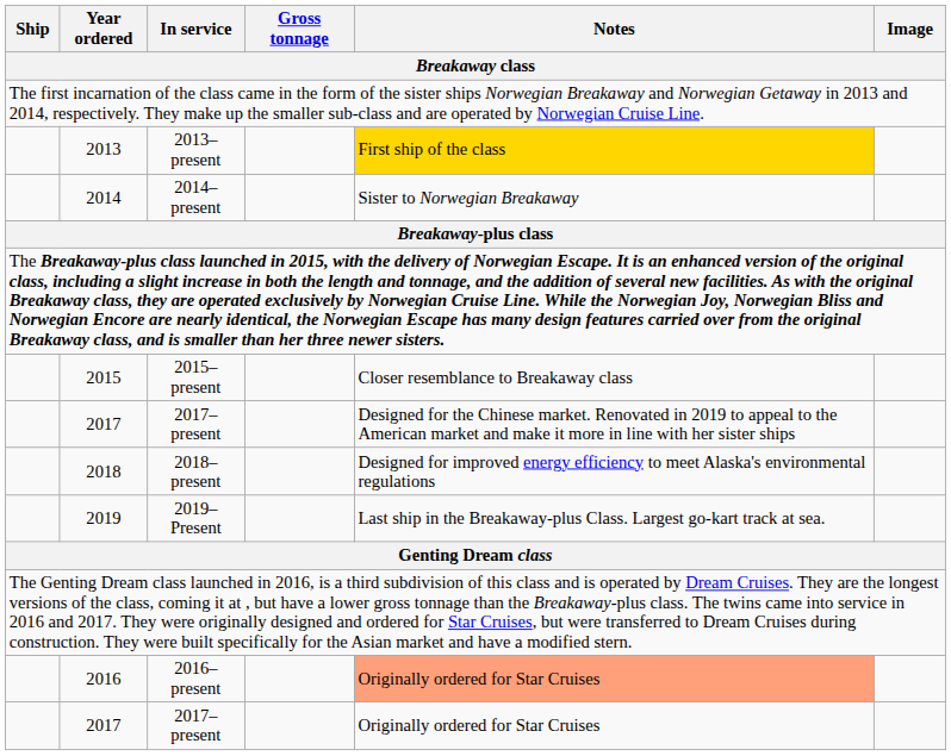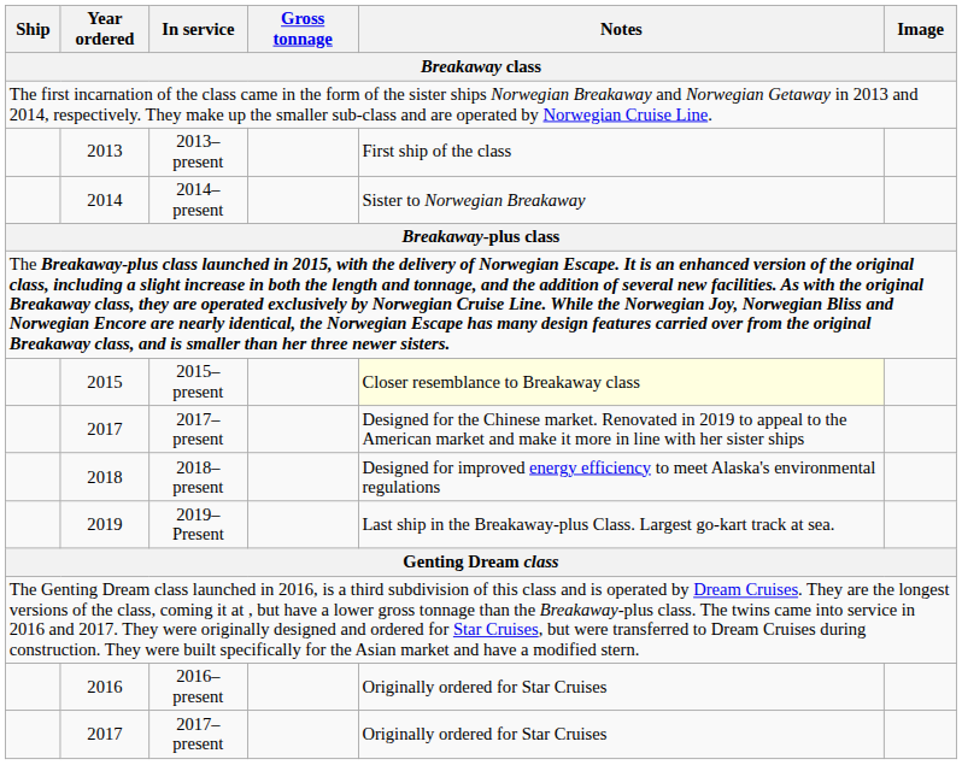2013–present | Notes: gold background -> no background
2015–present | Notes: no background -> lightyellow background
2016–present | Notes: lightsalmon background -> no background
